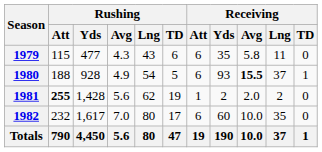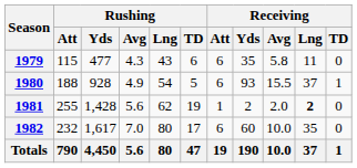1980 | Receiving / Avg: bold -> normal
1981 | Rushing / Att: bold -> normal
1981 | Receiving / Lng: normal -> bold
